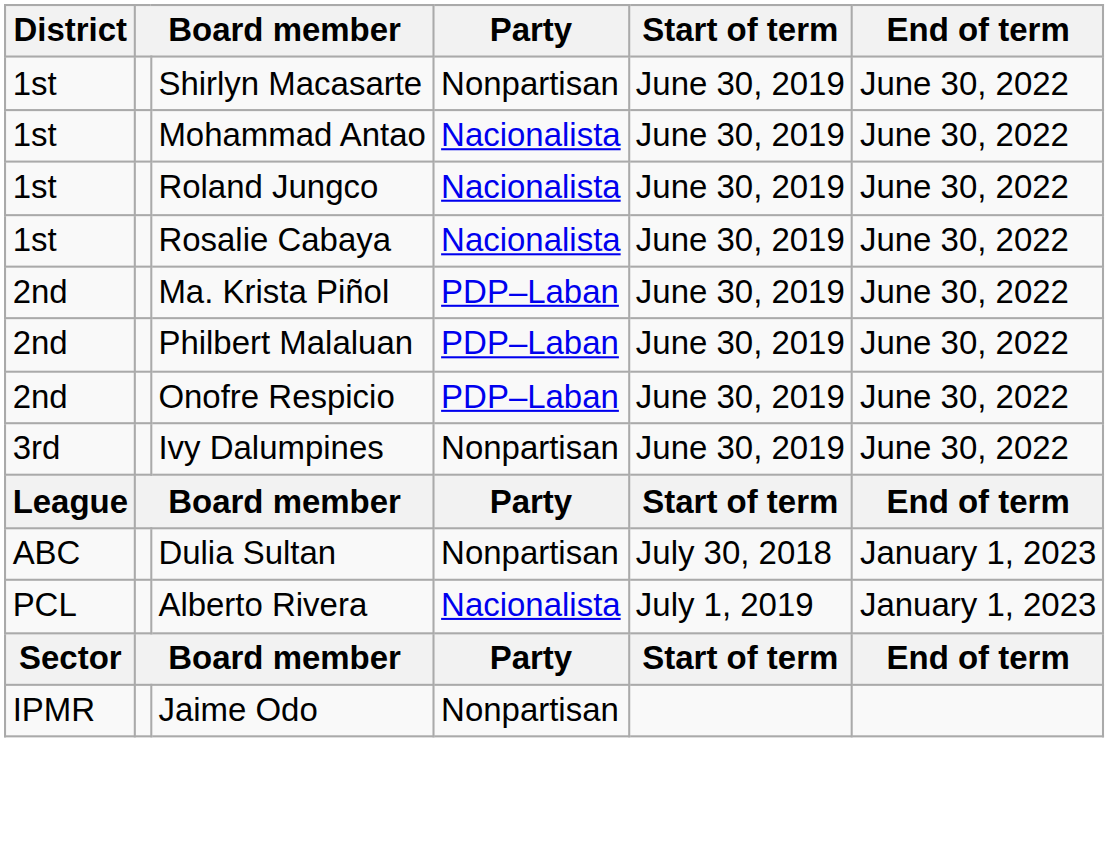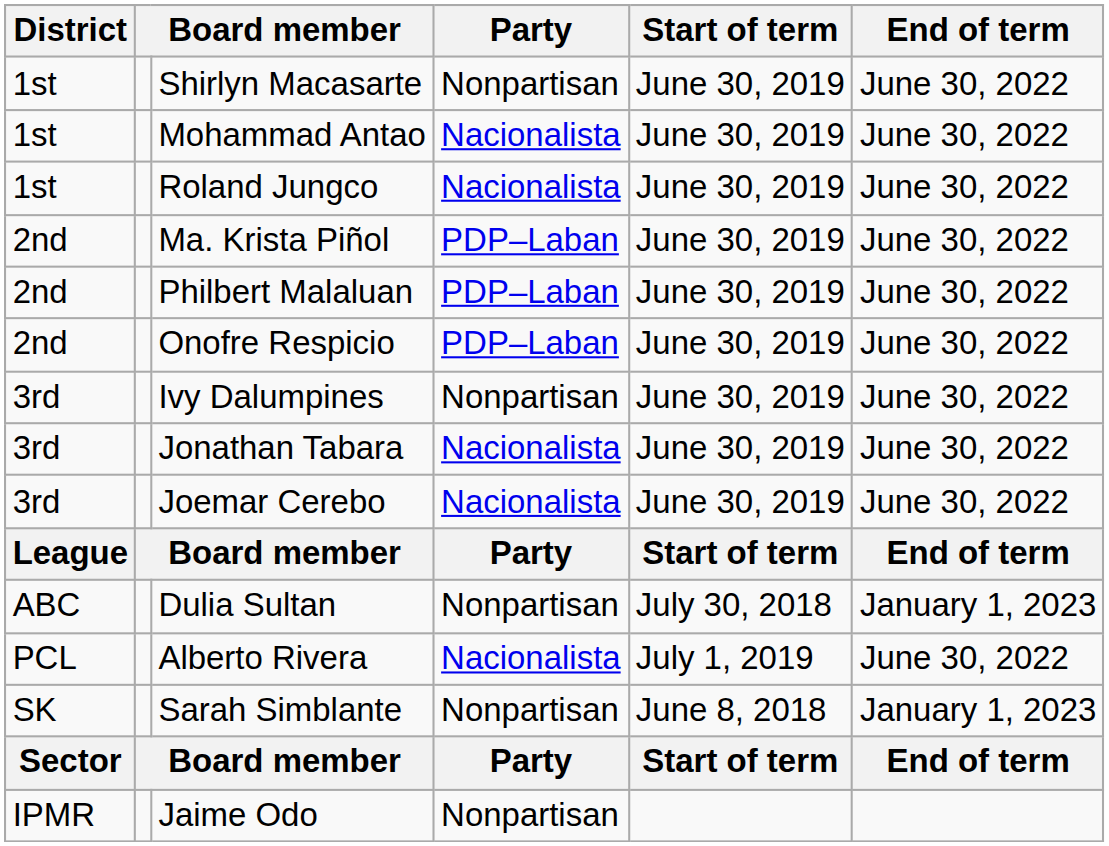- row: 1st | Rosalie Cabaya | Nacionalista | June 30, 2019 | June 30, 2022
+ row: 3rd | Jonathan Tabara | Nacionalista | June 30, 2019 | June 30, 2022
+ row: 3rd | Joemar Cerebo | Nacionalista | June 30, 2019 | June 30, 2022
Alberto Rivera | End of term: January 1, 2023 -> June 30, 2022
+ row: SK | Sarah Simblante | Nonpartisan | June 8, 2018 | January 1, 2023
